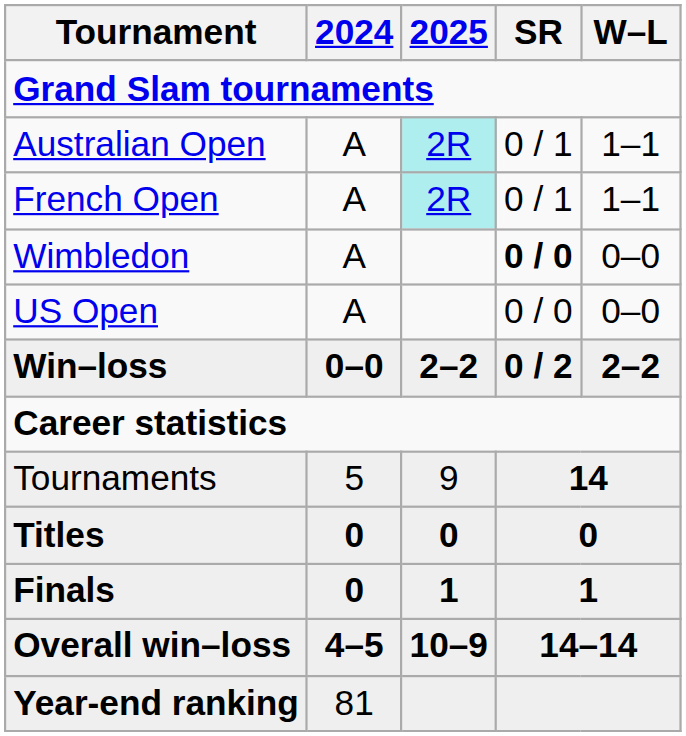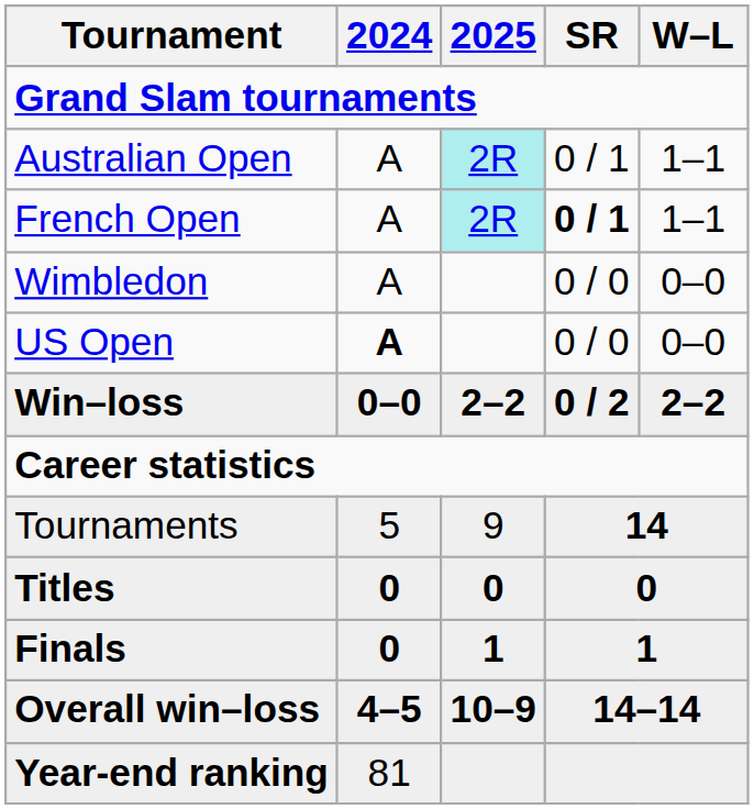French Open | SR: normal -> bold
Wimbledon | SR: bold -> normal
US Open | 2024: normal -> bold
